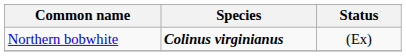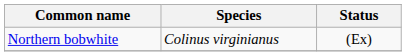Northern bobwhite | Species: bold -> normal
